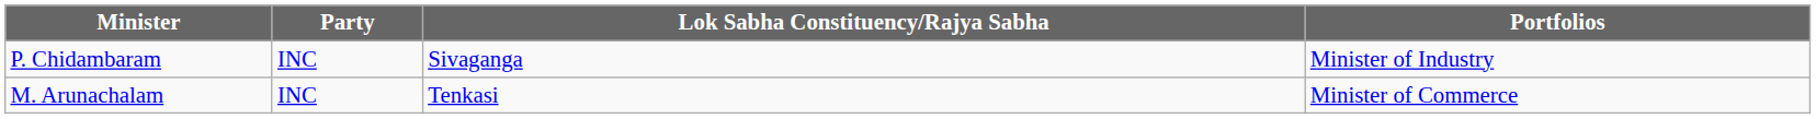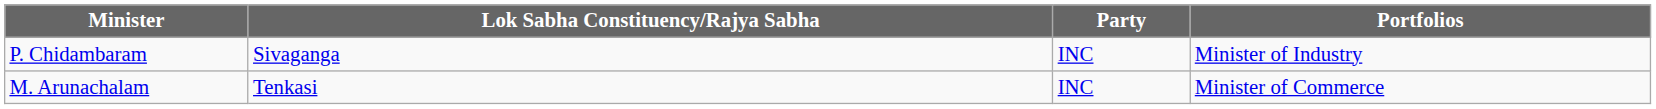columns swapped: Party <-> Lok Sabha Constituency/Rajya Sabha
